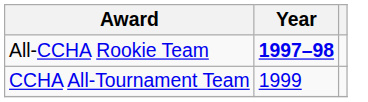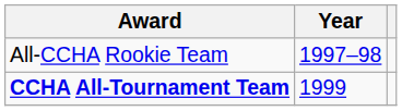row 2 | Year: bold -> normal
row 3 | Award: normal -> bold
